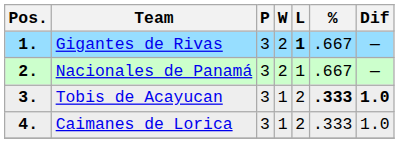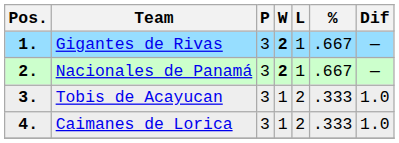Gigantes de Rivas | W: normal -> bold
Gigantes de Rivas | L: bold -> normal
Nacionales de Panamá | W: normal -> bold
Tobis de Acayucan | %: bold -> normal
Tobis de Acayucan | Dif: bold -> normal
